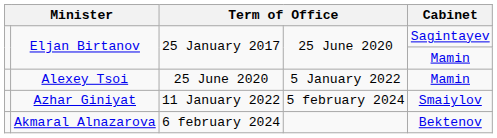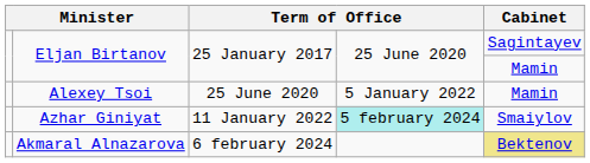Azhar Giniyat | column 4: no background -> paleturquoise background
Akmaral Alnazarova | column 5: no background -> khaki background
